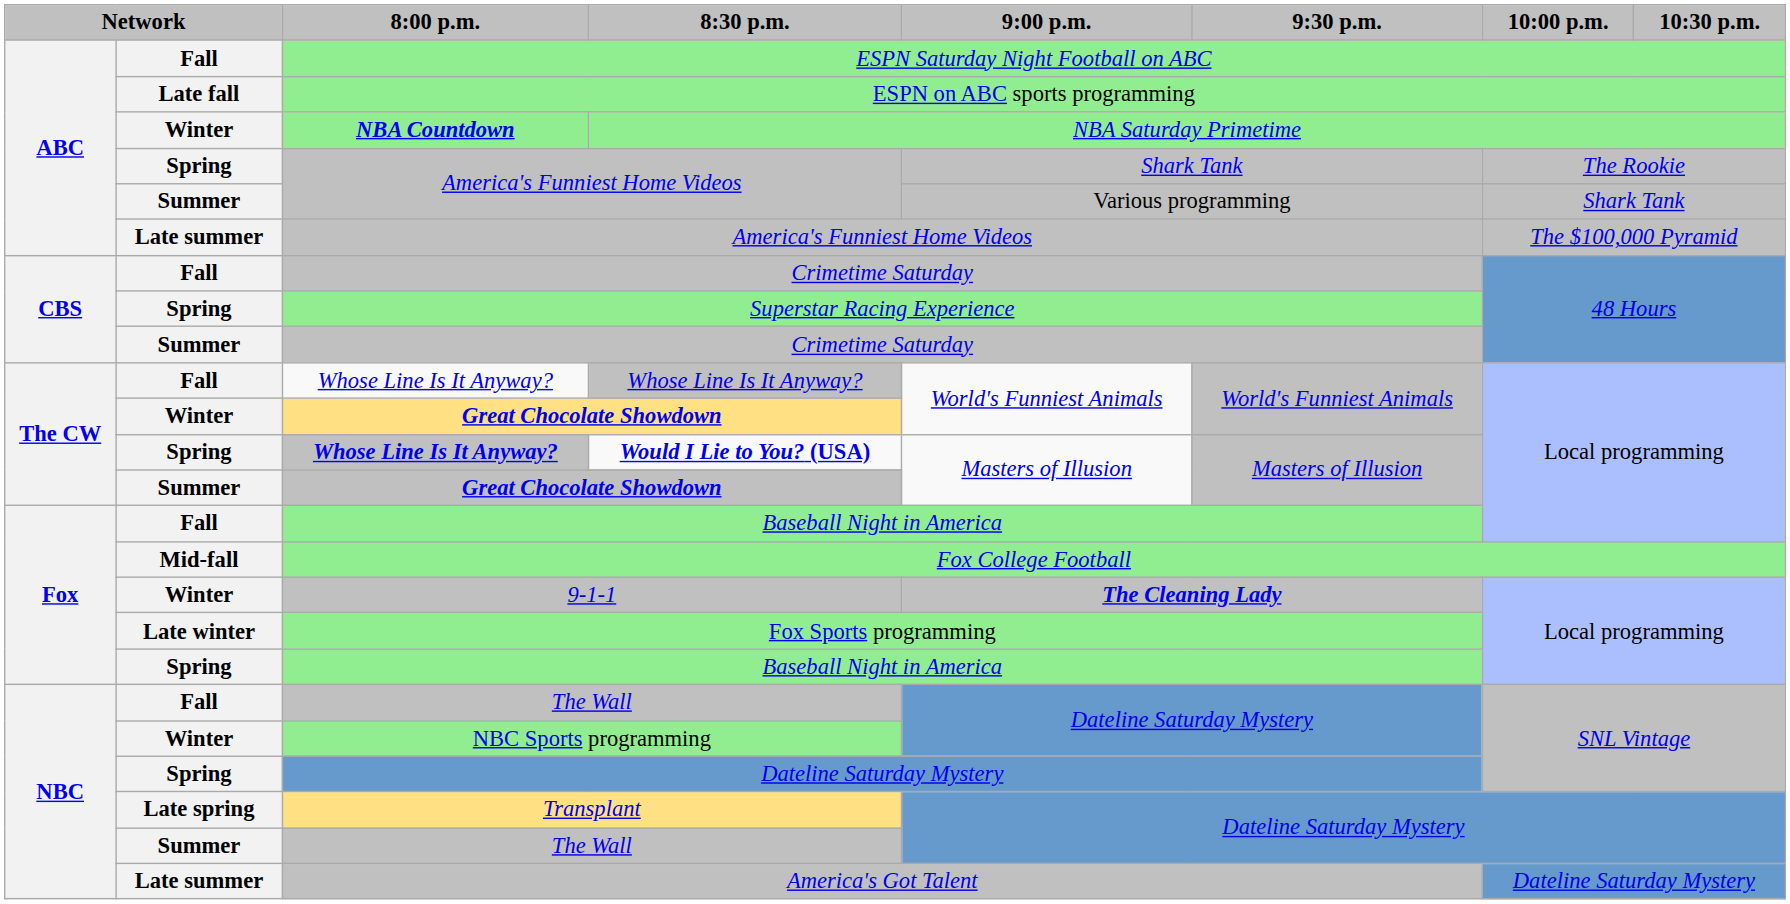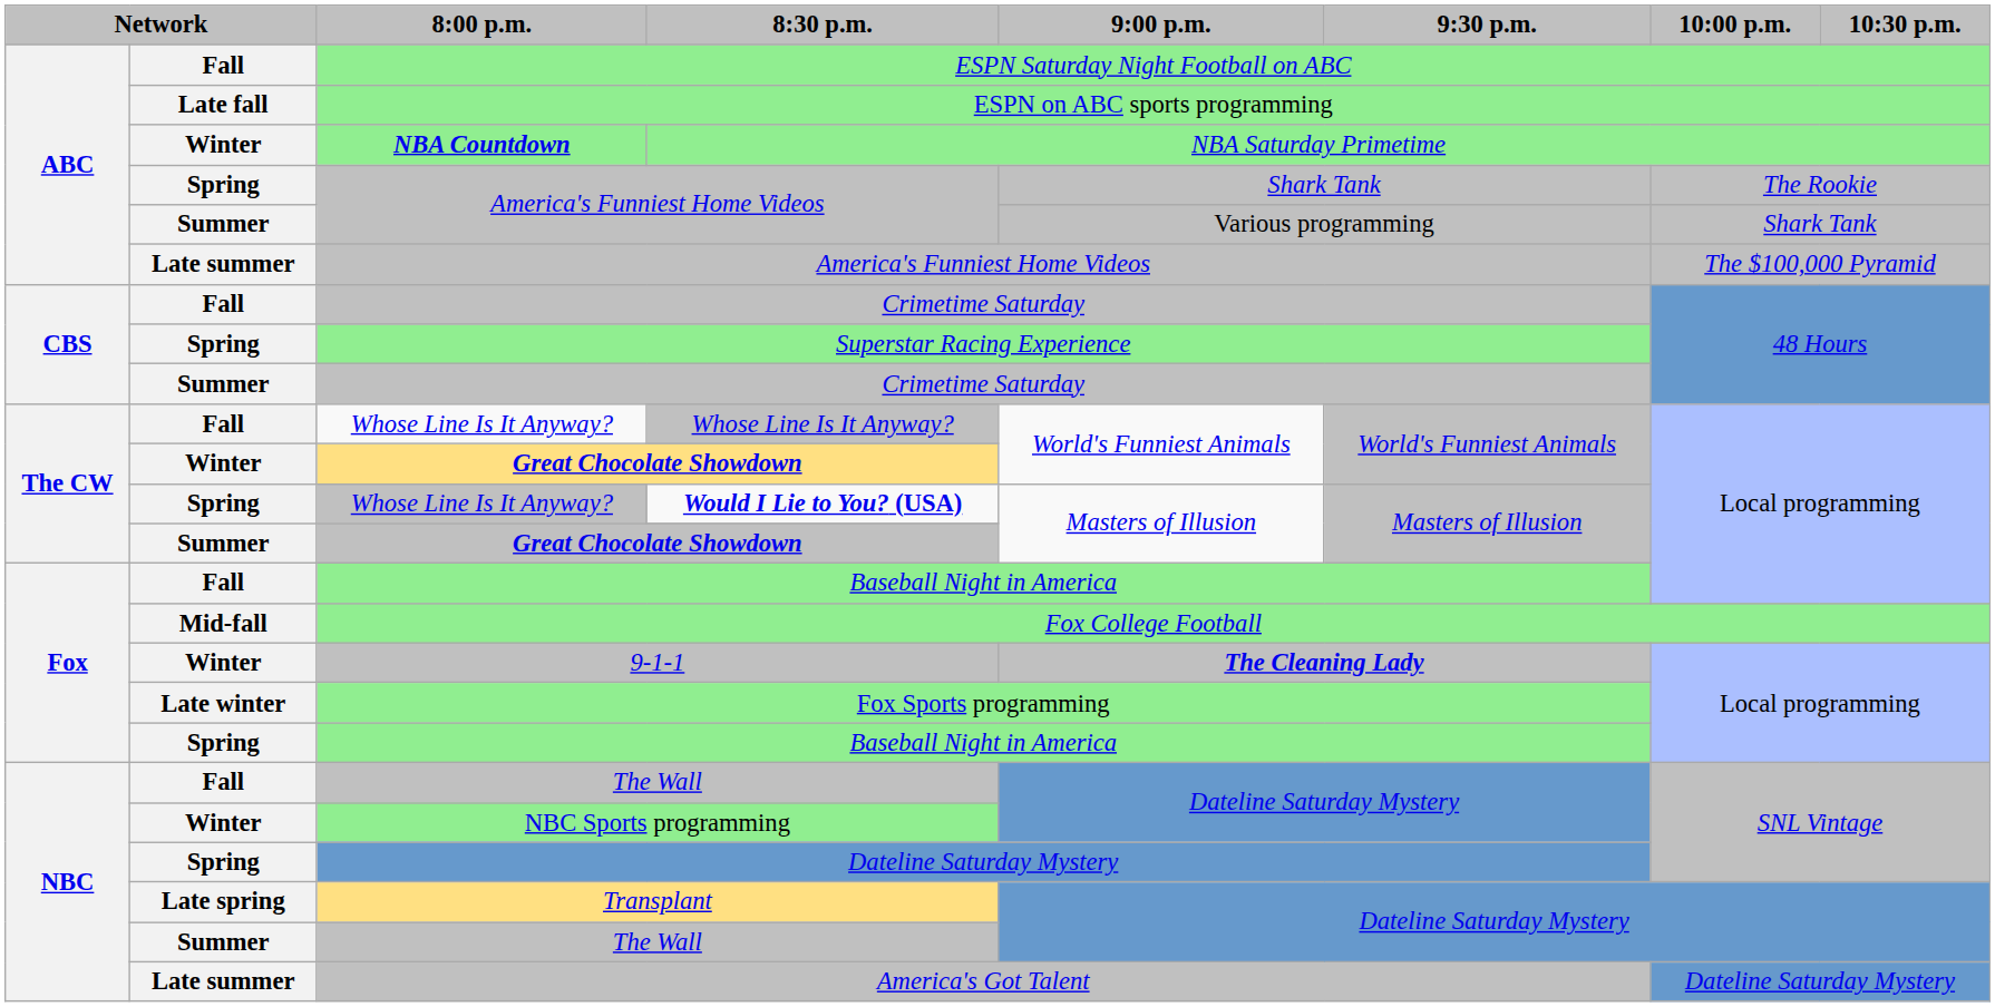Would I Lie to You? (USA) | 8:00 p.m.: bold -> normal
